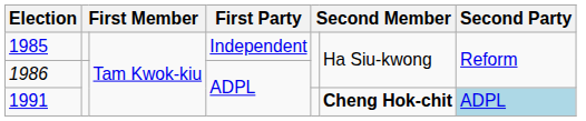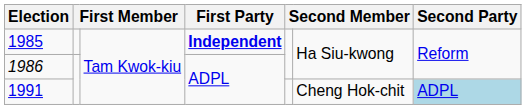1985 | First Party: normal -> bold
1991 | column 6: bold -> normal
